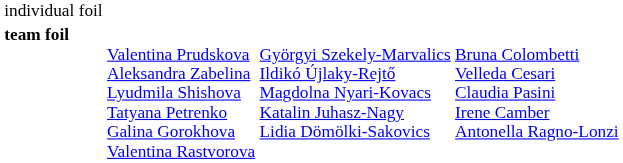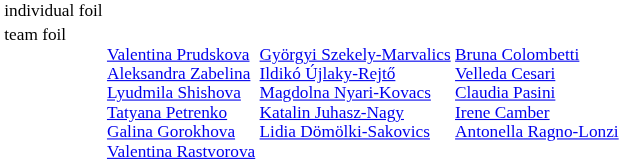team foil | column 1: bold -> normal
